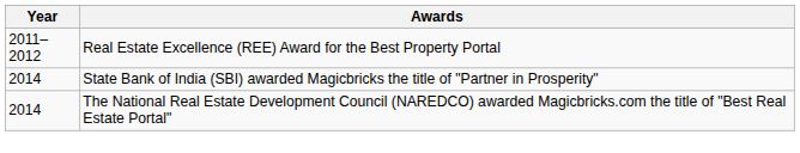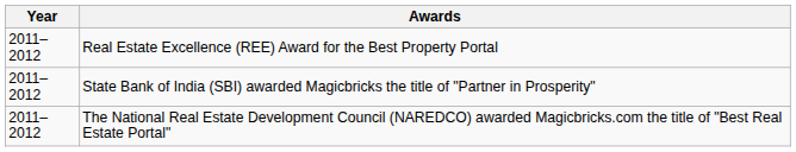row 3 | Year: 2014 -> 2011–2012
row 4 | Year: 2014 -> 2011–2012
